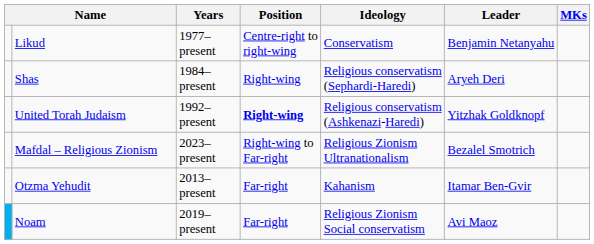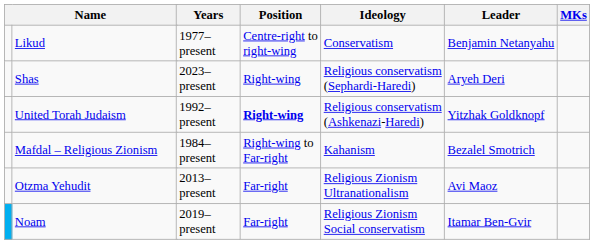Shas | Years: 1984–present -> 2023–present
Mafdal – Religious Zionism | Years: 2023–present -> 1984–present
Mafdal – Religious Zionism | Ideology: Religious Zionism Ultranationalism -> Kahanism
Otzma Yehudit | Ideology: Kahanism -> Religious Zionism Ultranationalism
Otzma Yehudit | Leader: Itamar Ben-Gvir -> Avi Maoz
Noam | Leader: Avi Maoz -> Itamar Ben-Gvir
